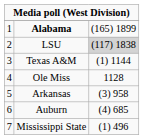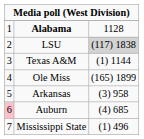Alabama | column 3: (165) 1899 -> 1128
Ole Miss | column 3: 1128 -> (165) 1899
Auburn | column 1: no background -> pink background
